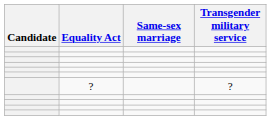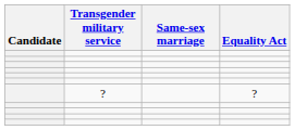columns swapped: Equality Act <-> Transgender military service
